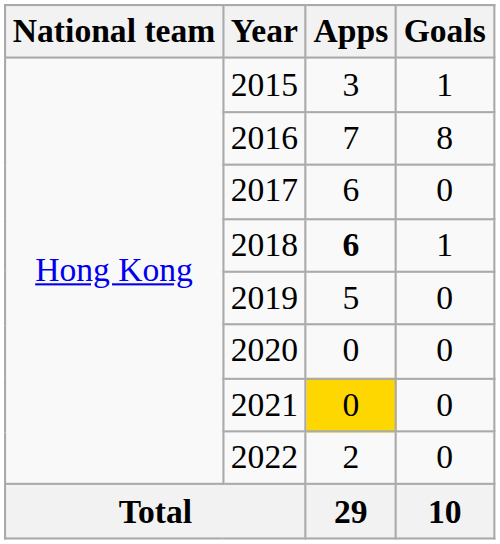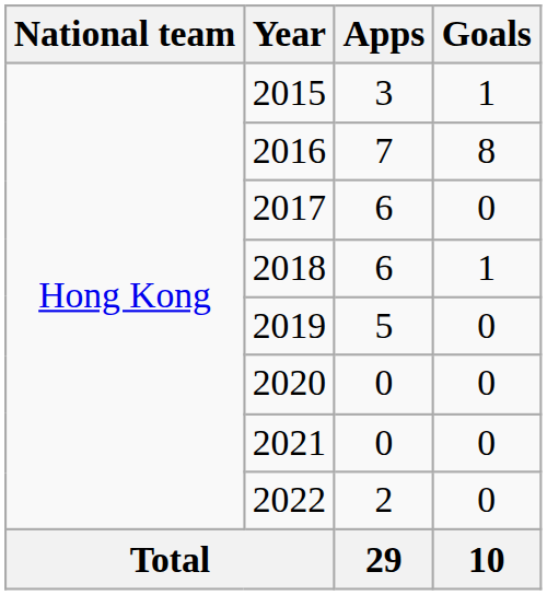2018 | Apps: bold -> normal
2021 | Apps: gold background -> no background
